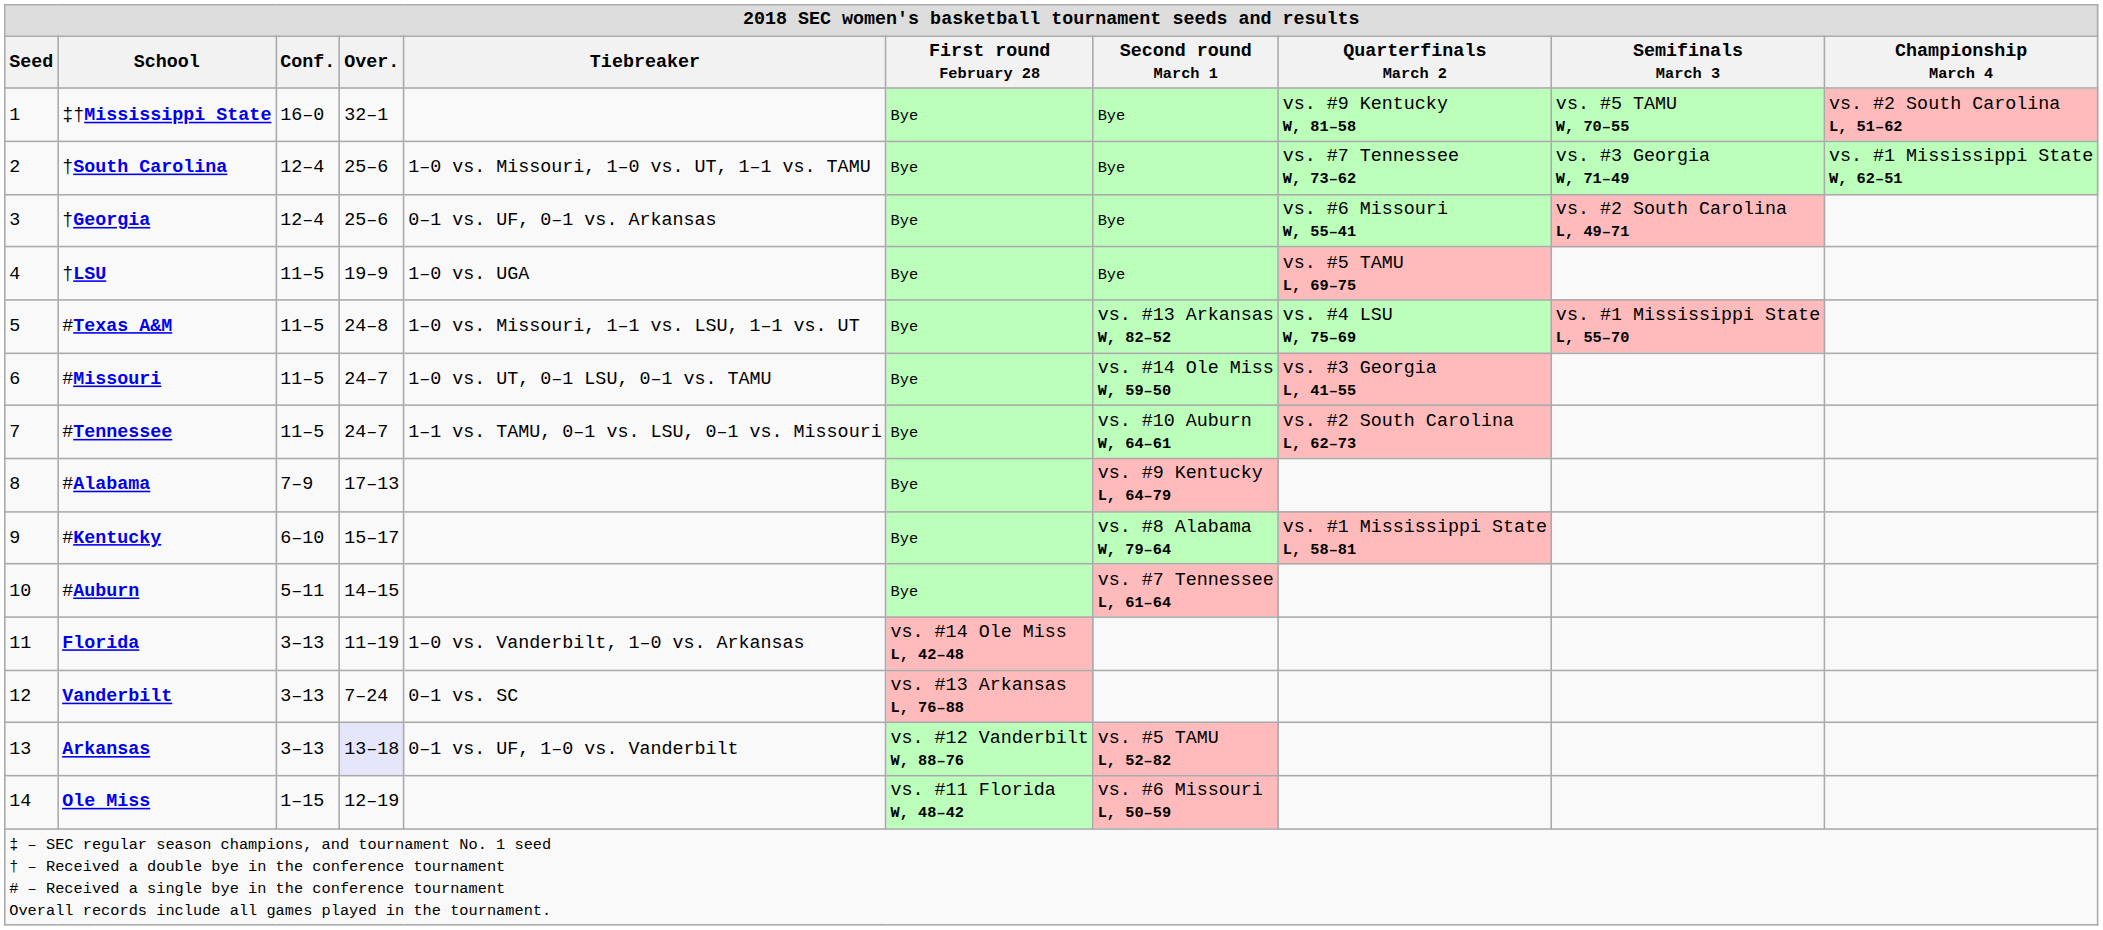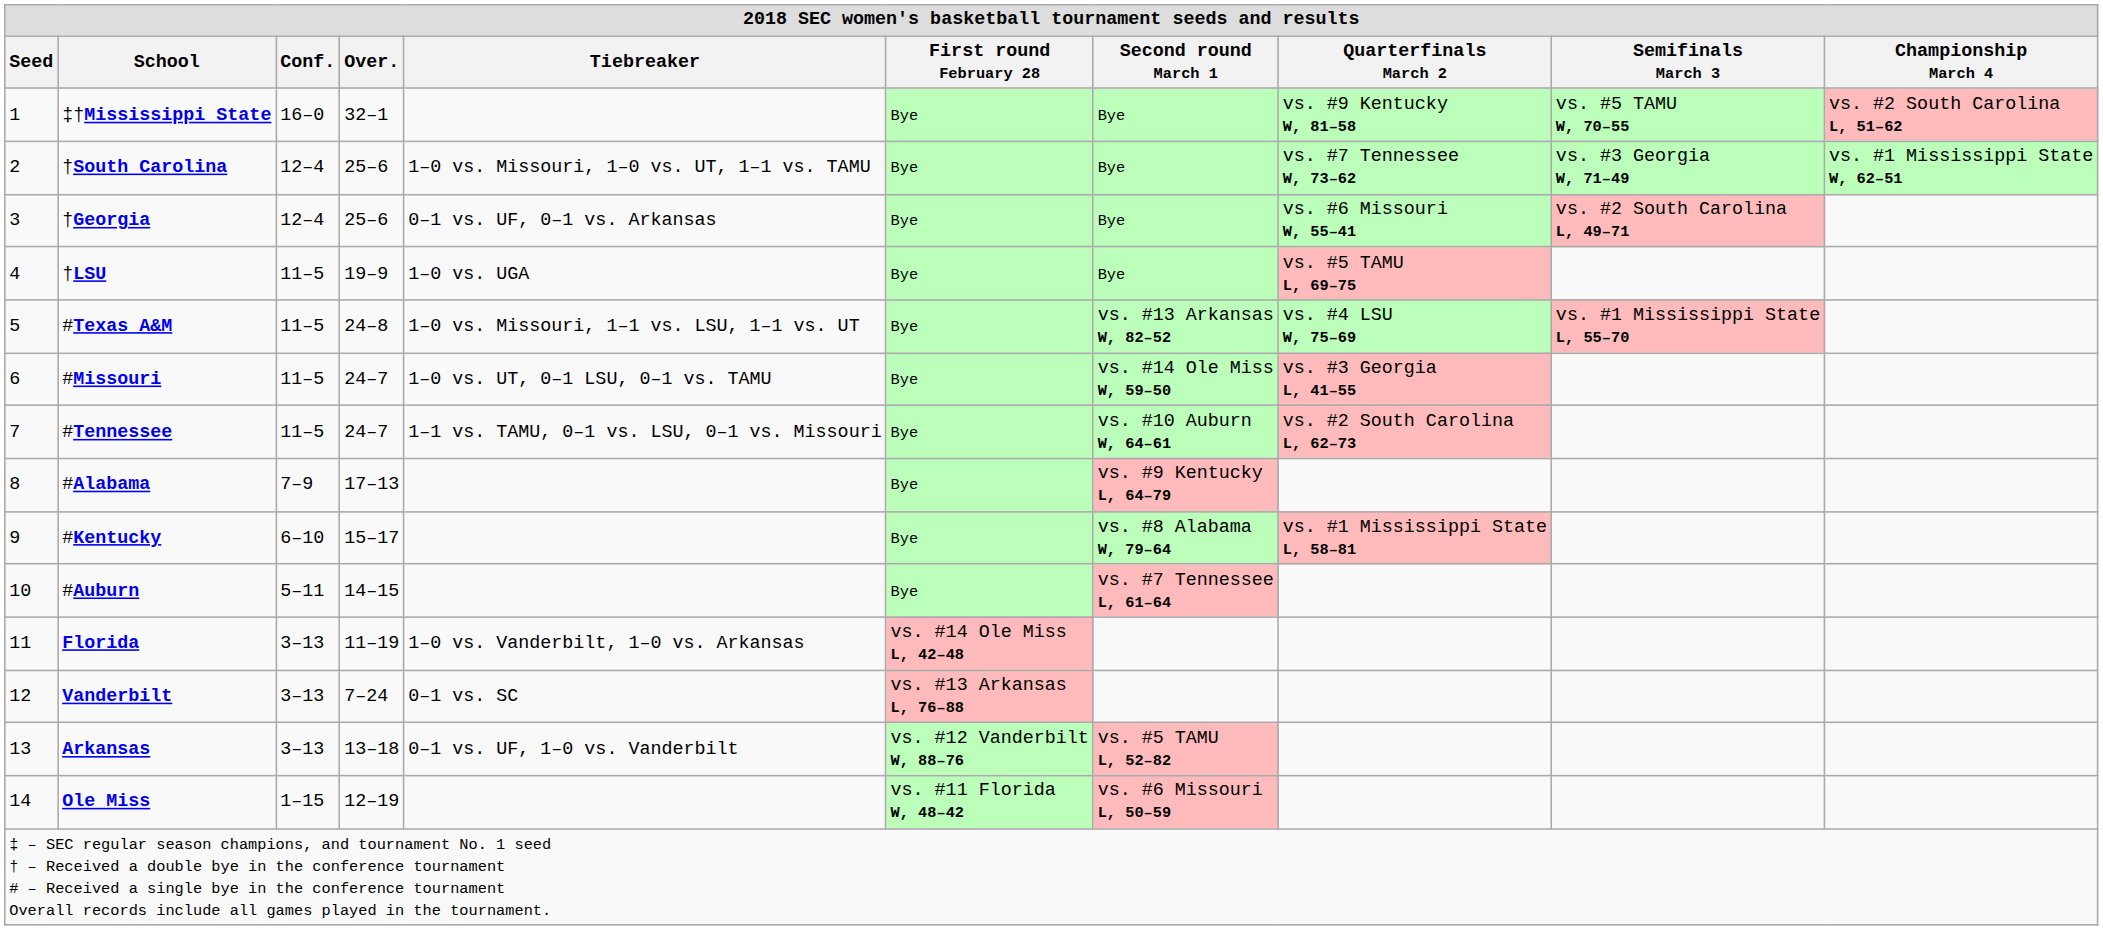Arkansas | Over.: lavender background -> no background
